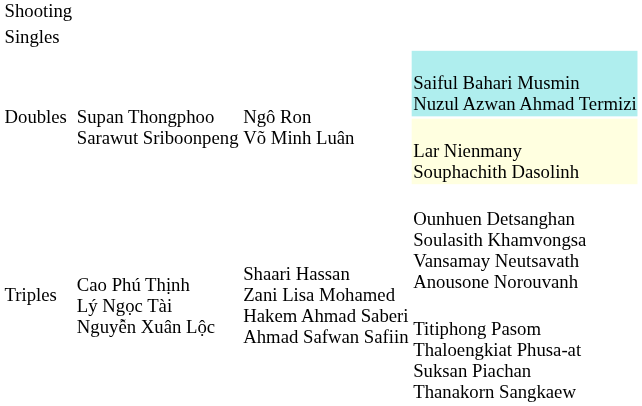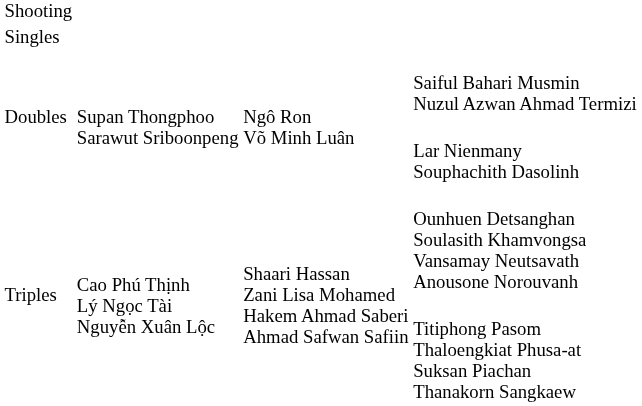Saiful Bahari Musmin Nuzul Azwan Ahmad Termizi | column 4: paleturquoise background -> no background
Lar Nienmany Souphachith Dasolinh | column 4: lightyellow background -> no background
